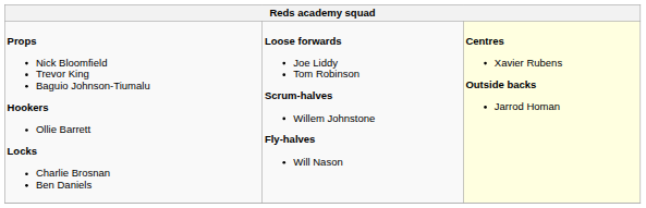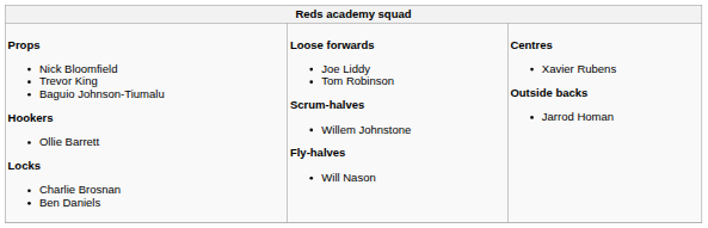row 2 | column 3: lightyellow background -> no background
